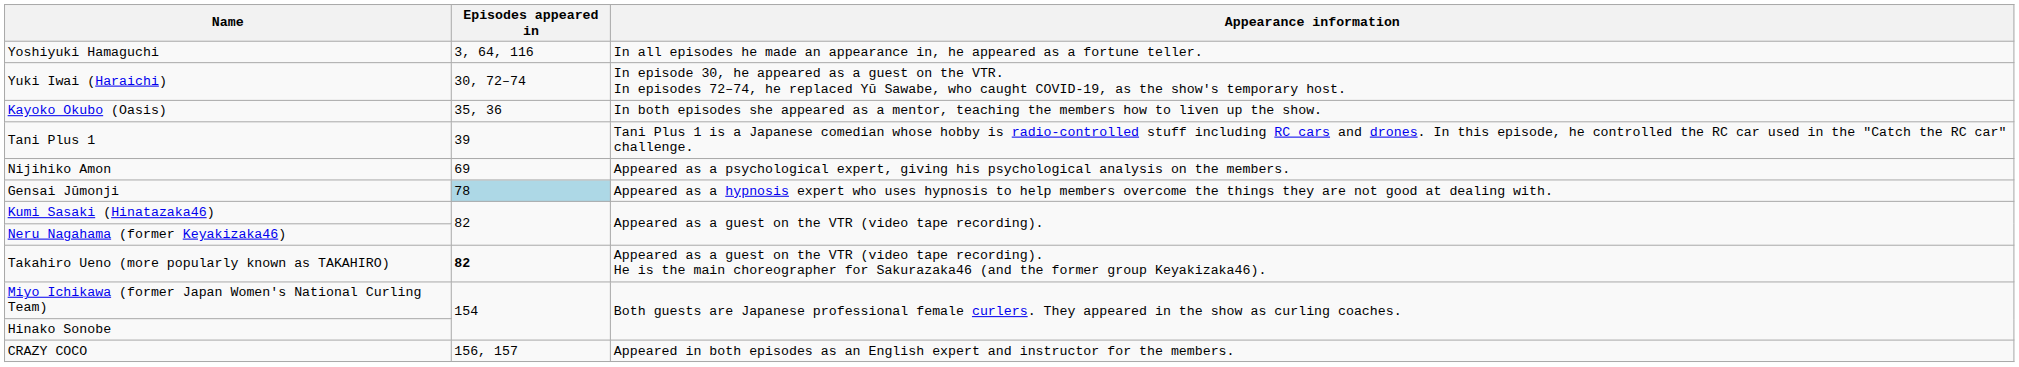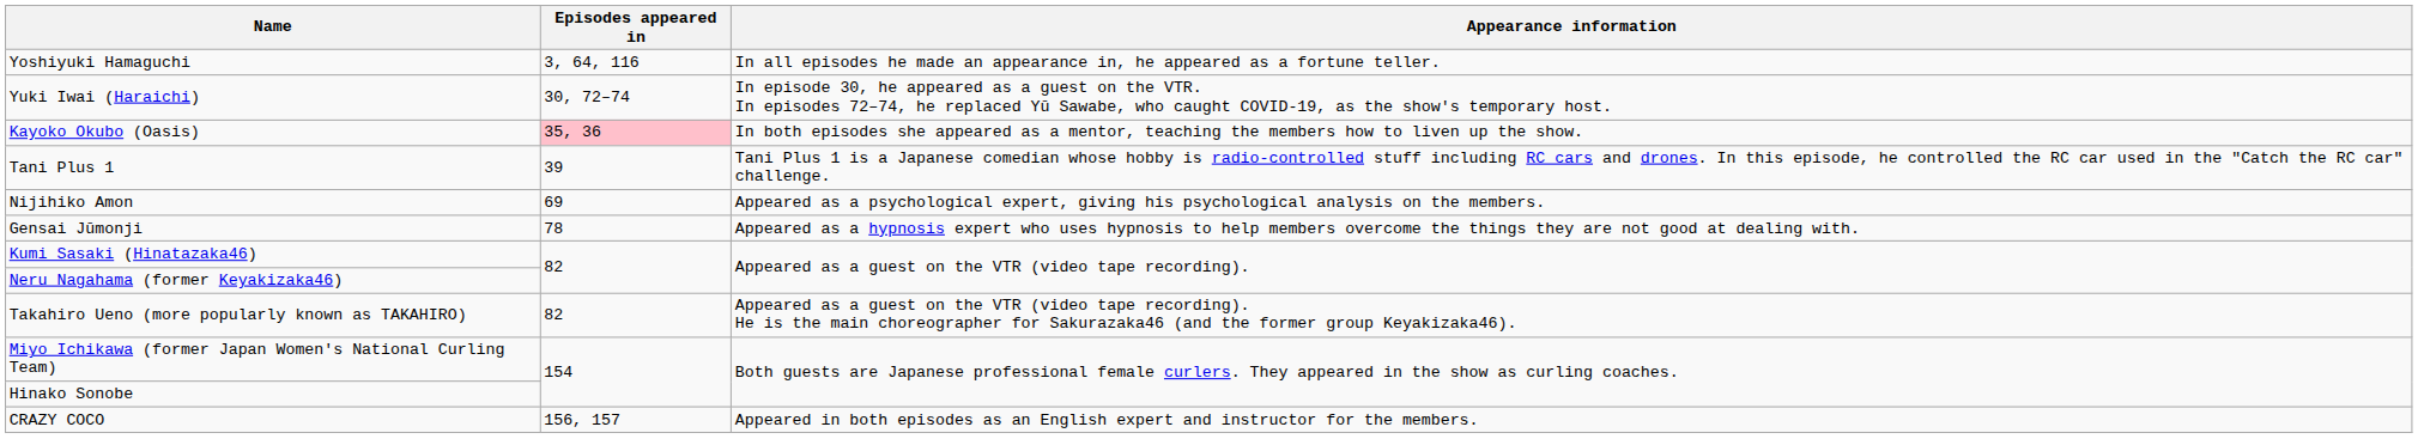Kayoko Okubo (Oasis) | Episodes appeared in: no background -> pink background
Gensai Jūmonji | Episodes appeared in: lightblue background -> no background
Takahiro Ueno (more popularly known as TAKAHIRO) | Episodes appeared in: bold -> normal
